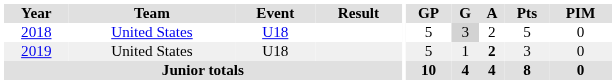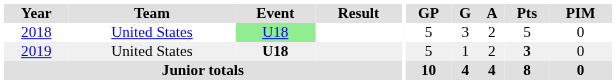2018 | Event: no background -> lightgreen background
2018 | G: lightgrey background -> no background
2019 | Event: normal -> bold
2019 | A: bold -> normal
2019 | Pts: normal -> bold
